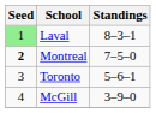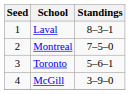Laval | Seed: lightgreen background -> no background
Montreal | Seed: bold -> normal
